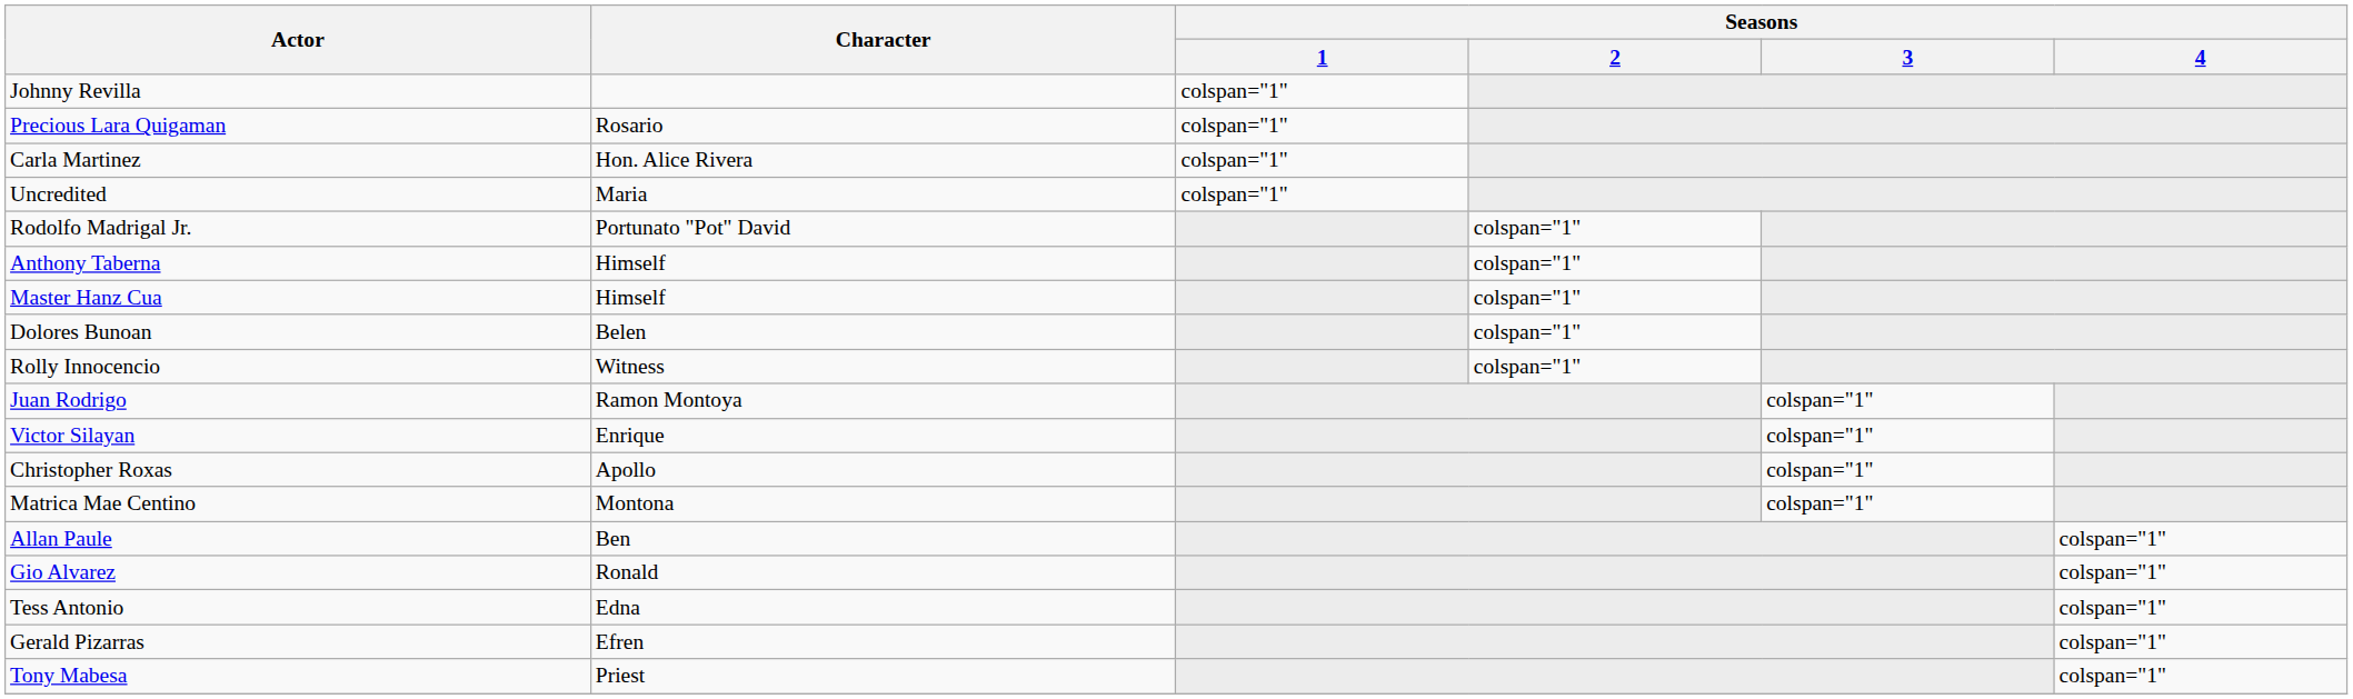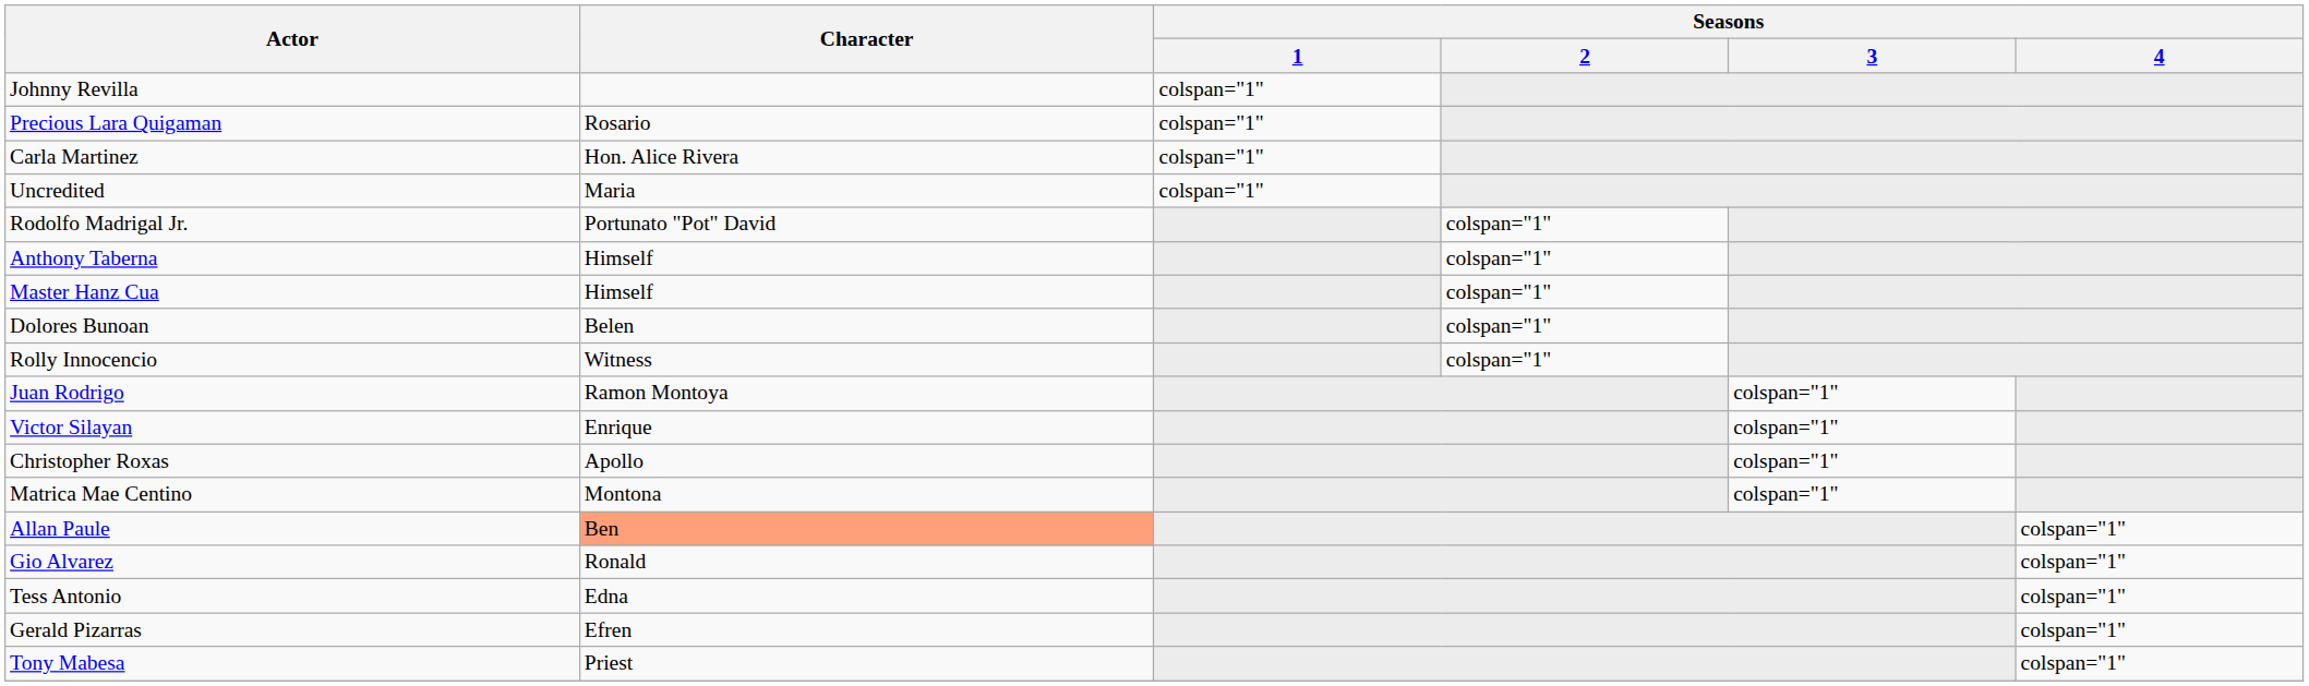Allan Paule | Character: no background -> lightsalmon background
